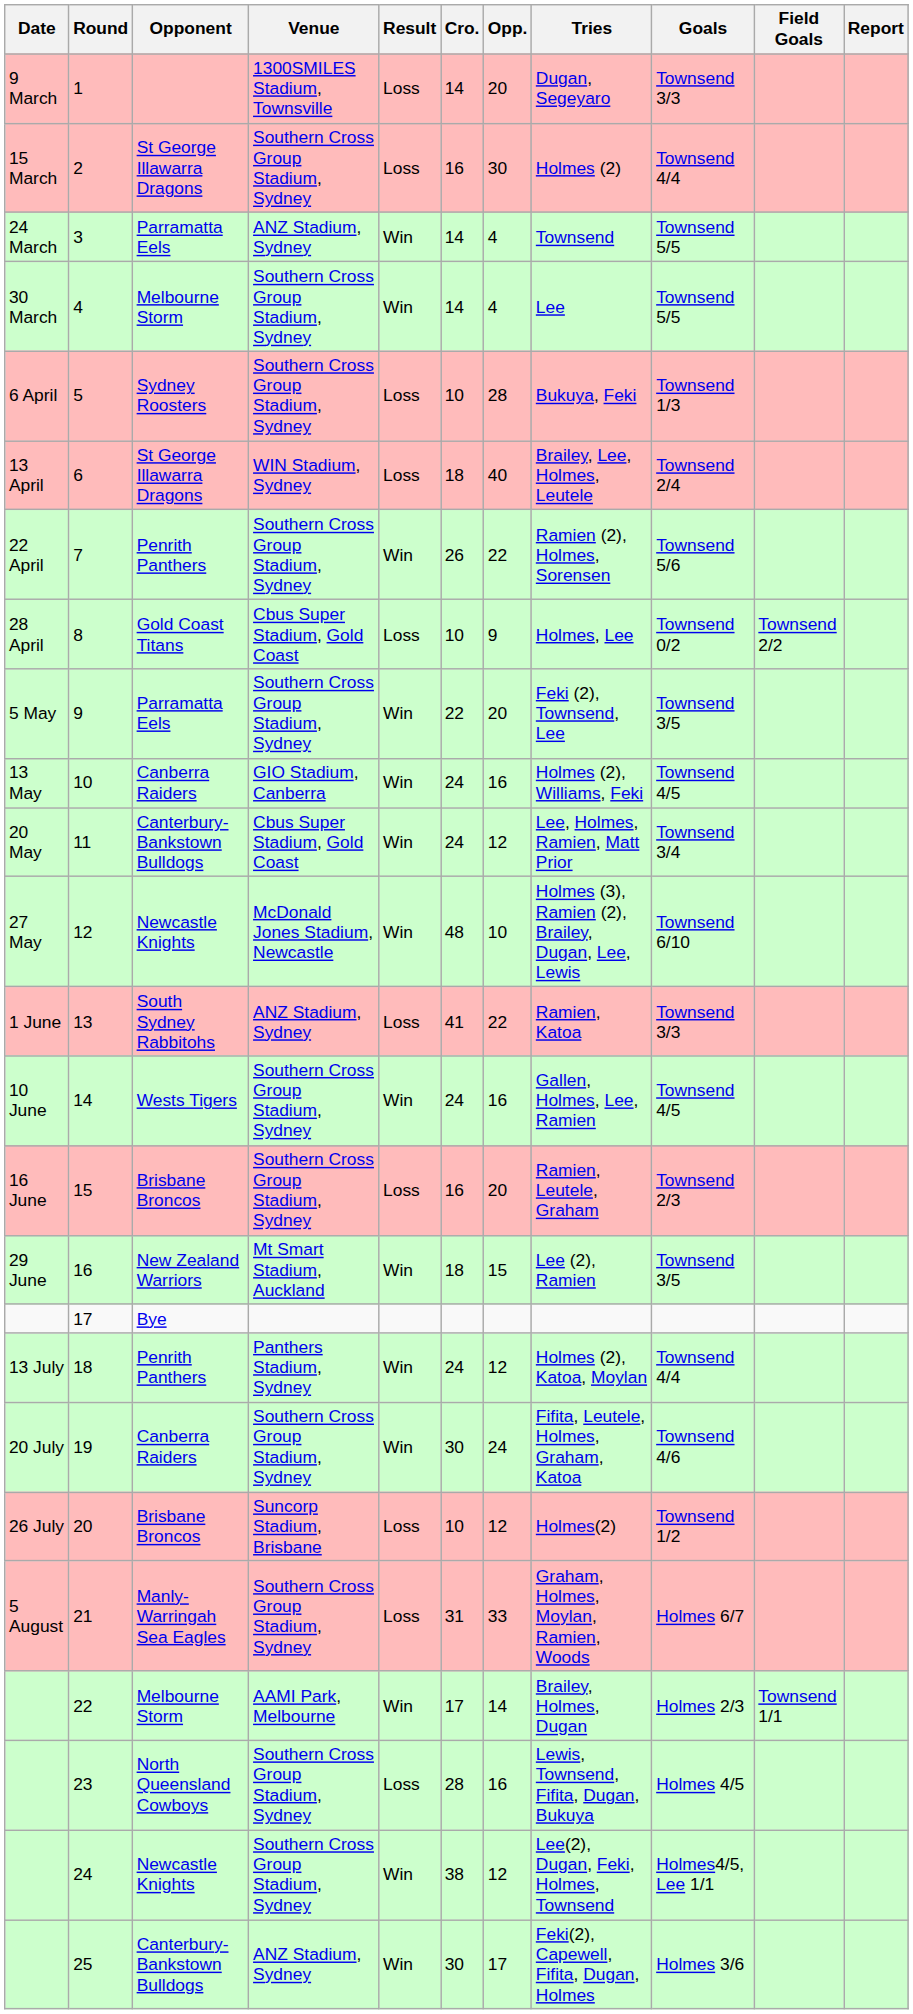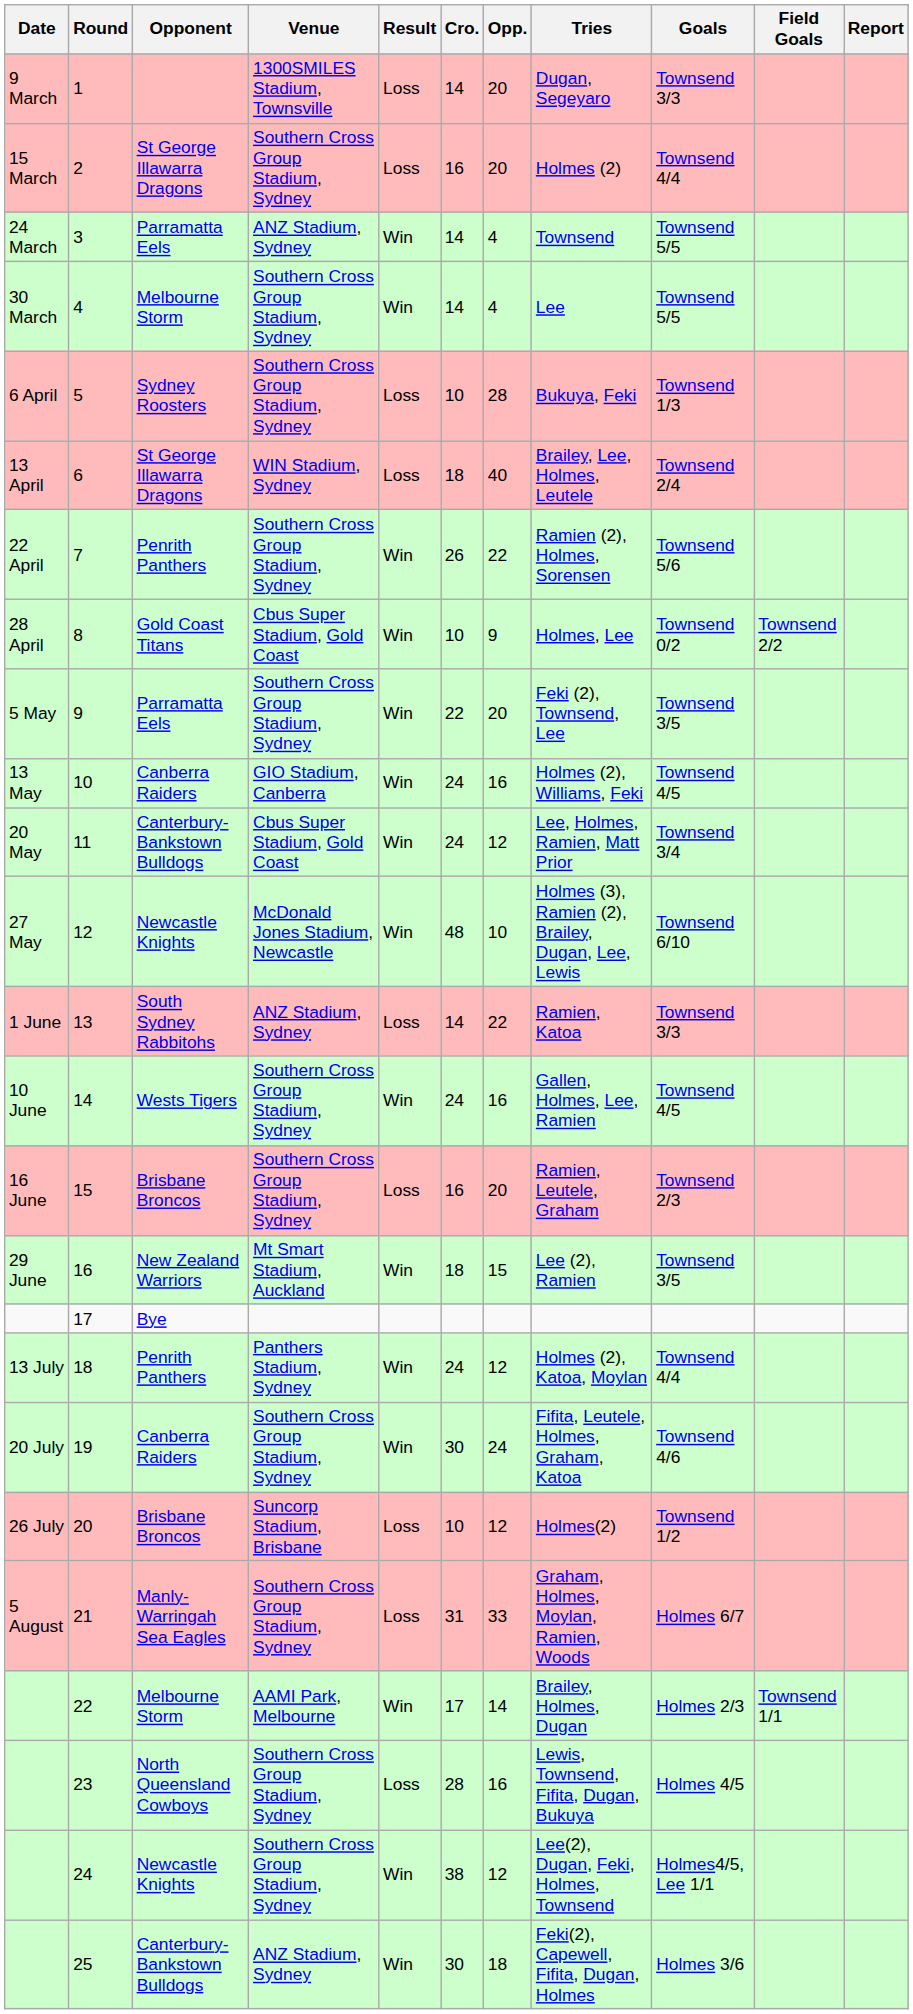2 | Opp.: 30 -> 20
8 | Result: Loss -> Win
13 | Cro.: 41 -> 14
25 | Opp.: 17 -> 18
